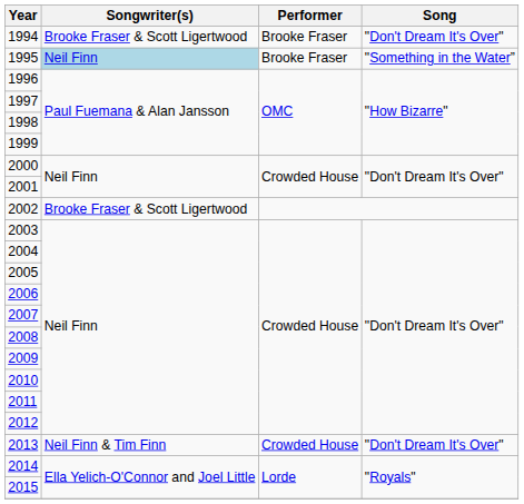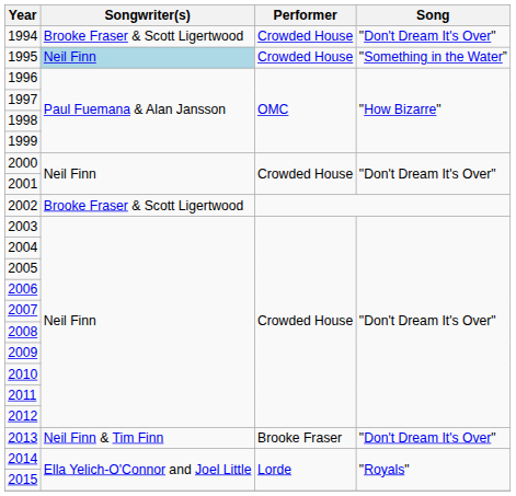1994 | Performer: Brooke Fraser -> Crowded House
1995 | Performer: Brooke Fraser -> Crowded House
2013 | Performer: Crowded House -> Brooke Fraser
